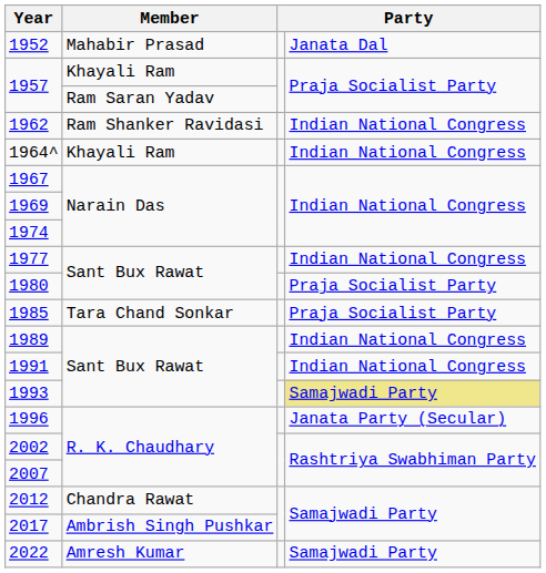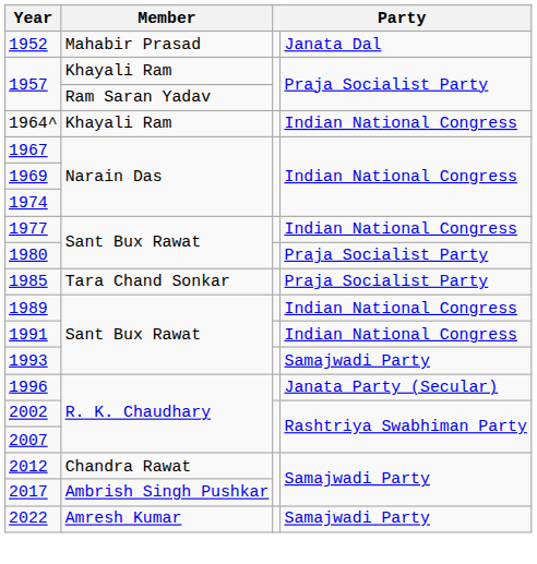- row: 1962 | Ram Shanker Ravidasi | Indian National Congress
1993 | column 4: khaki background -> no background
